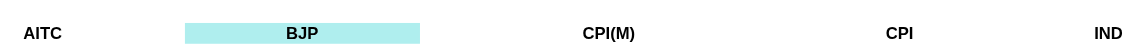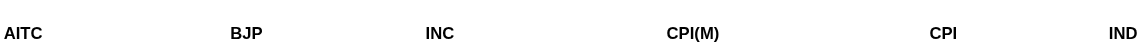+ column: 2 | INC
AITC | column 2: paleturquoise background -> no background
